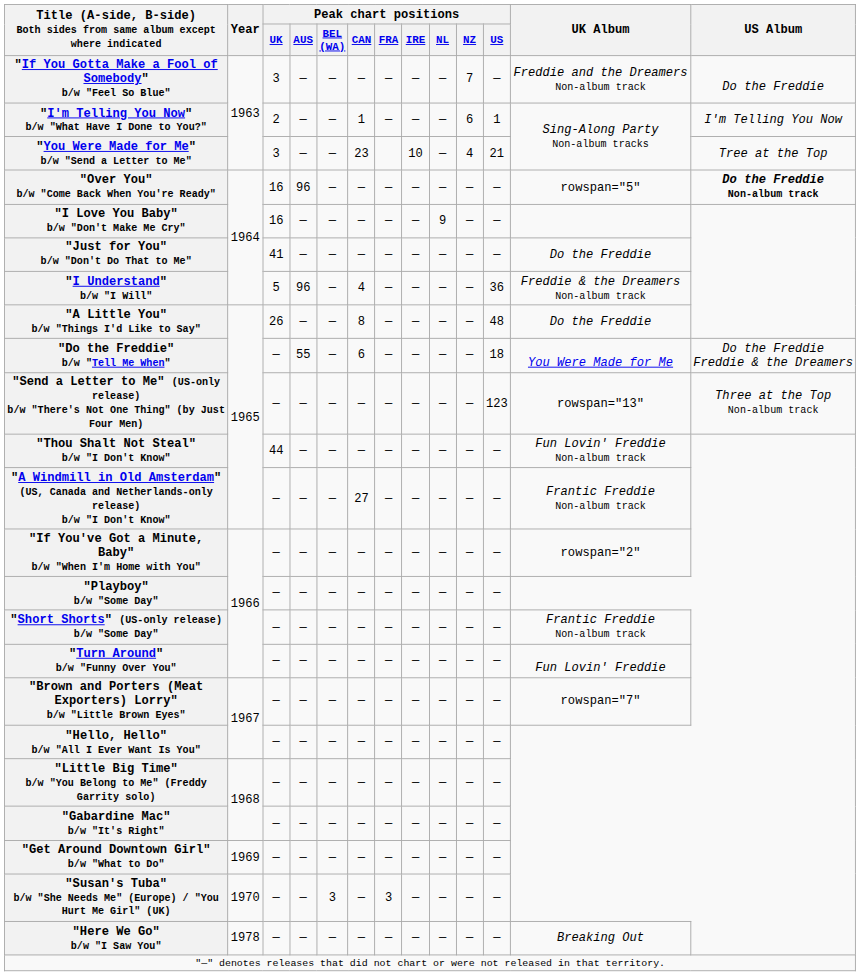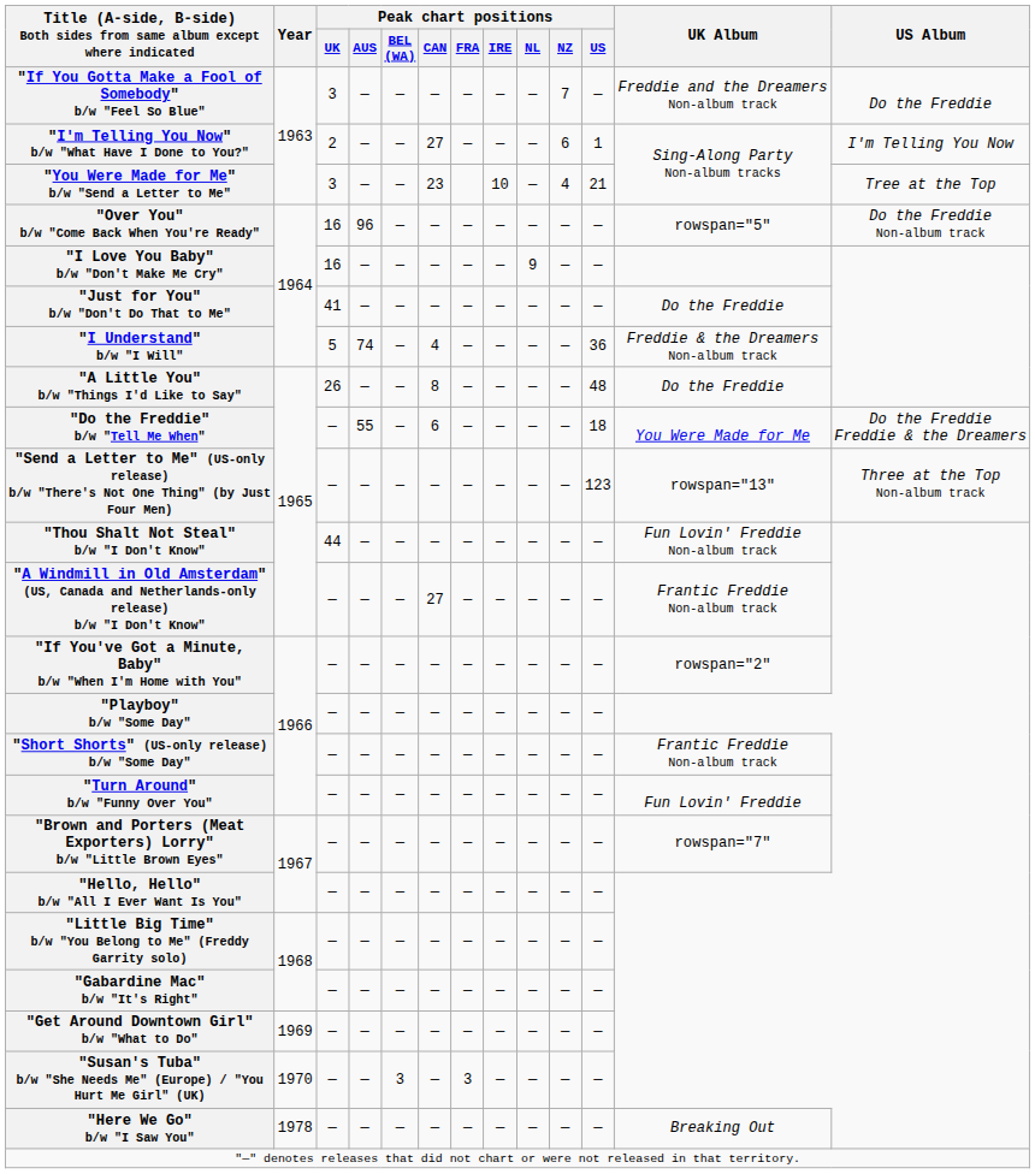"I'm Telling You Now" b/w "What Have I Done to You?" | Peak chart positions / CAN: 1 -> 27
"Over You" b/w "Come Back When You're Ready" | US Album: bold -> normal
"I Understand" b/w "I Will" | Peak chart positions / AUS: 96 -> 74
